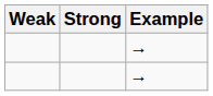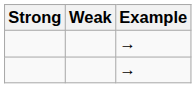columns swapped: Strong <-> Weak
